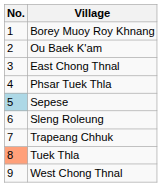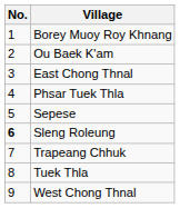Sepese | No.: lightblue background -> no background
Sleng Roleung | No.: normal -> bold
Tuek Thla | No.: lightsalmon background -> no background
